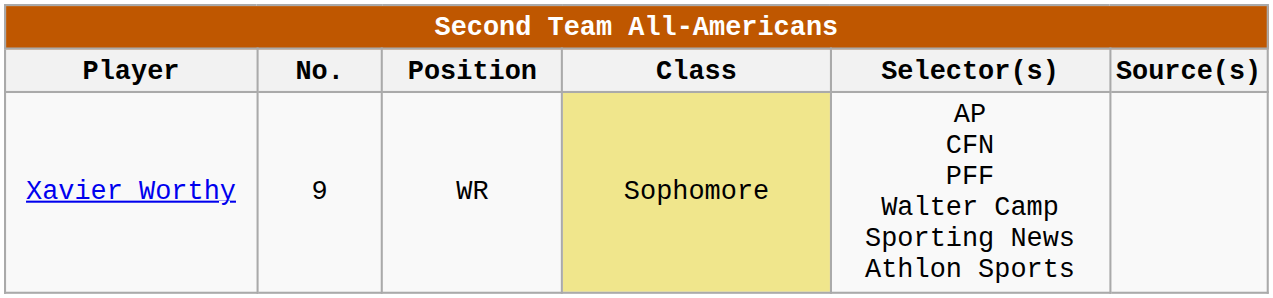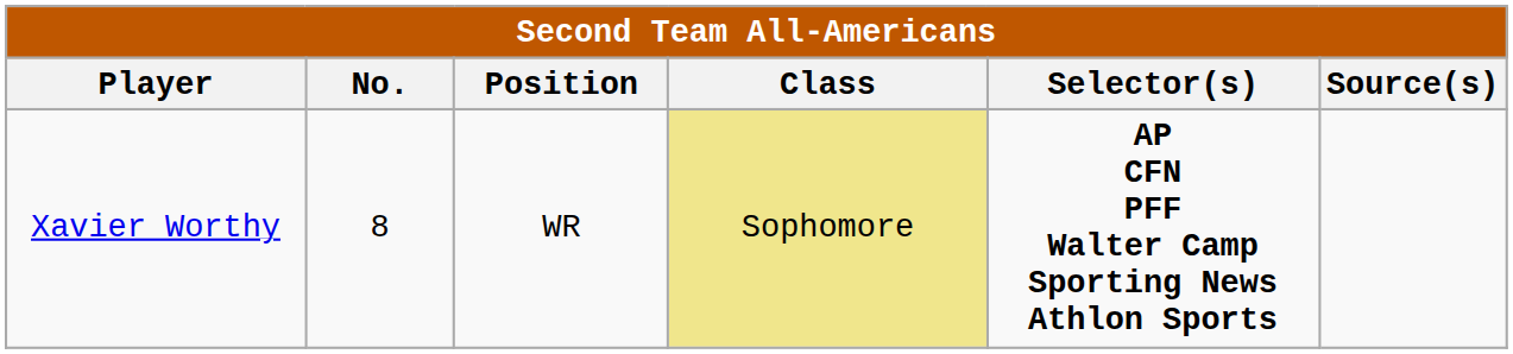Xavier Worthy | No.: 9 -> 8
Xavier Worthy | Selector(s): normal -> bold
